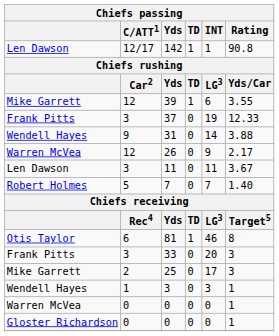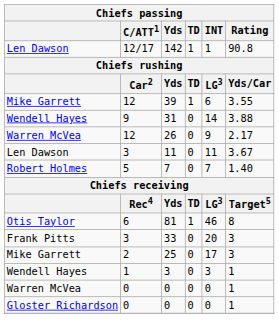- row: Frank Pitts | 3 | 37 | 0 | 19 | 12.33
